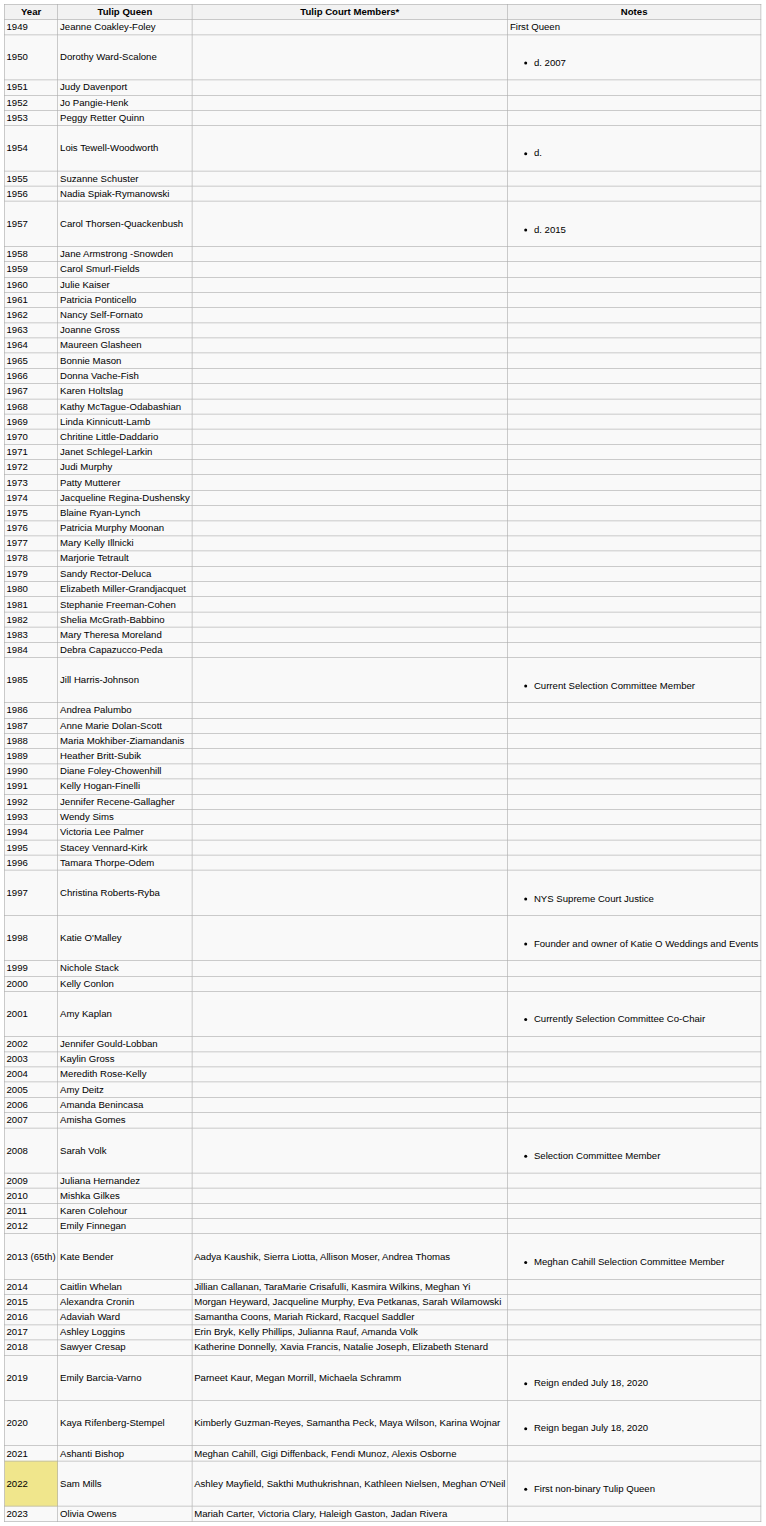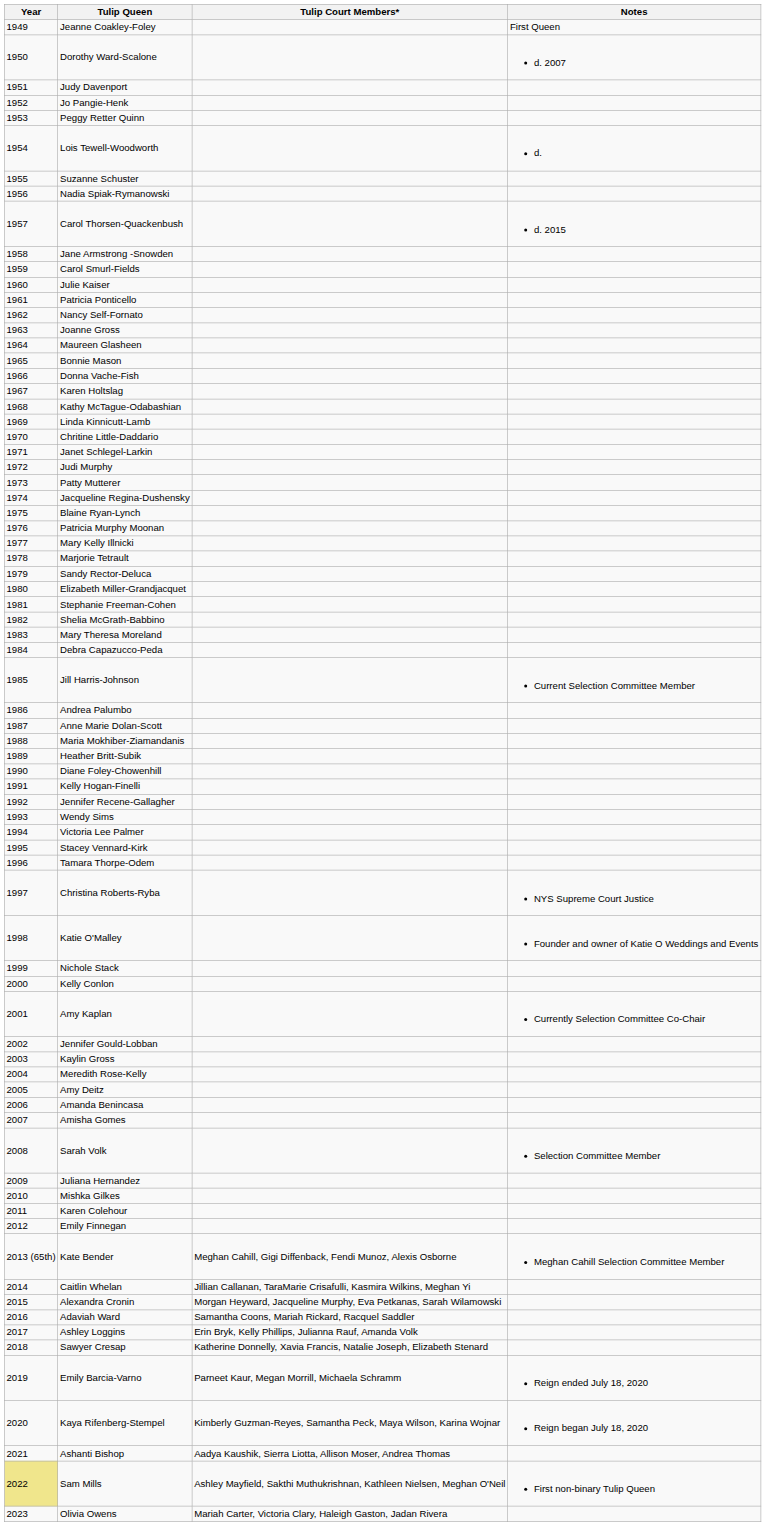Kate Bender | Tulip Court Members*: Aadya Kaushik, Sierra Liotta, Allison Moser, Andrea Thomas -> Meghan Cahill, Gigi Diffenback, Fendi Munoz, Alexis Osborne
Ashanti Bishop | Tulip Court Members*: Meghan Cahill, Gigi Diffenback, Fendi Munoz, Alexis Osborne -> Aadya Kaushik, Sierra Liotta, Allison Moser, Andrea Thomas
